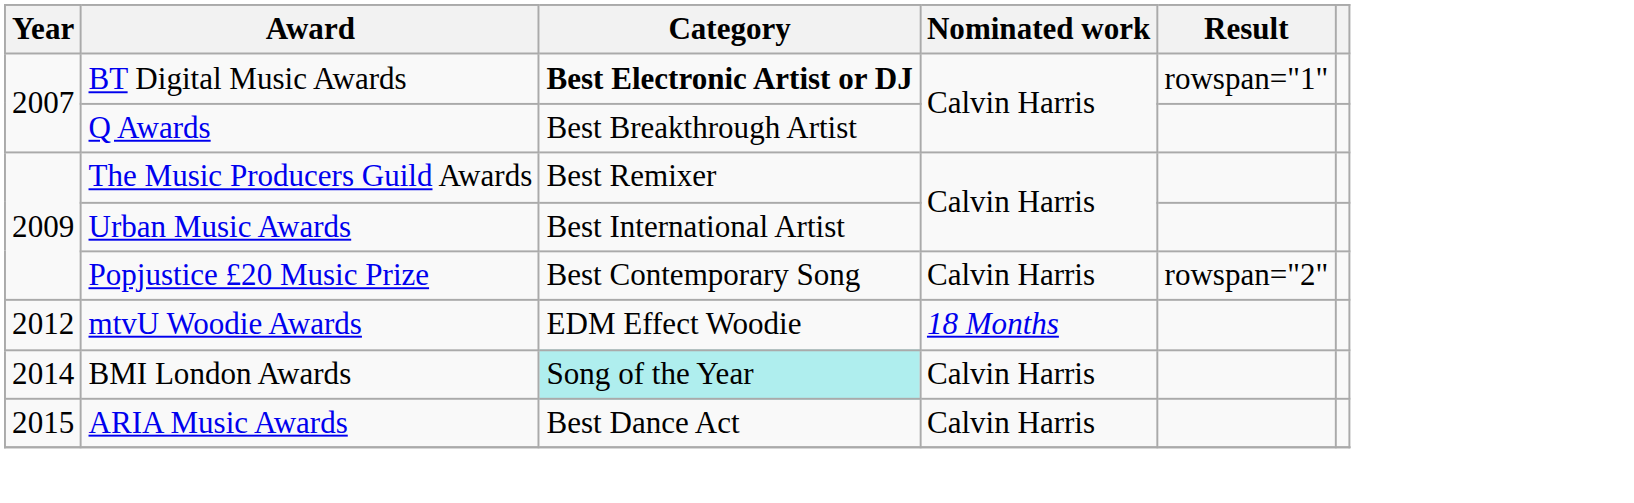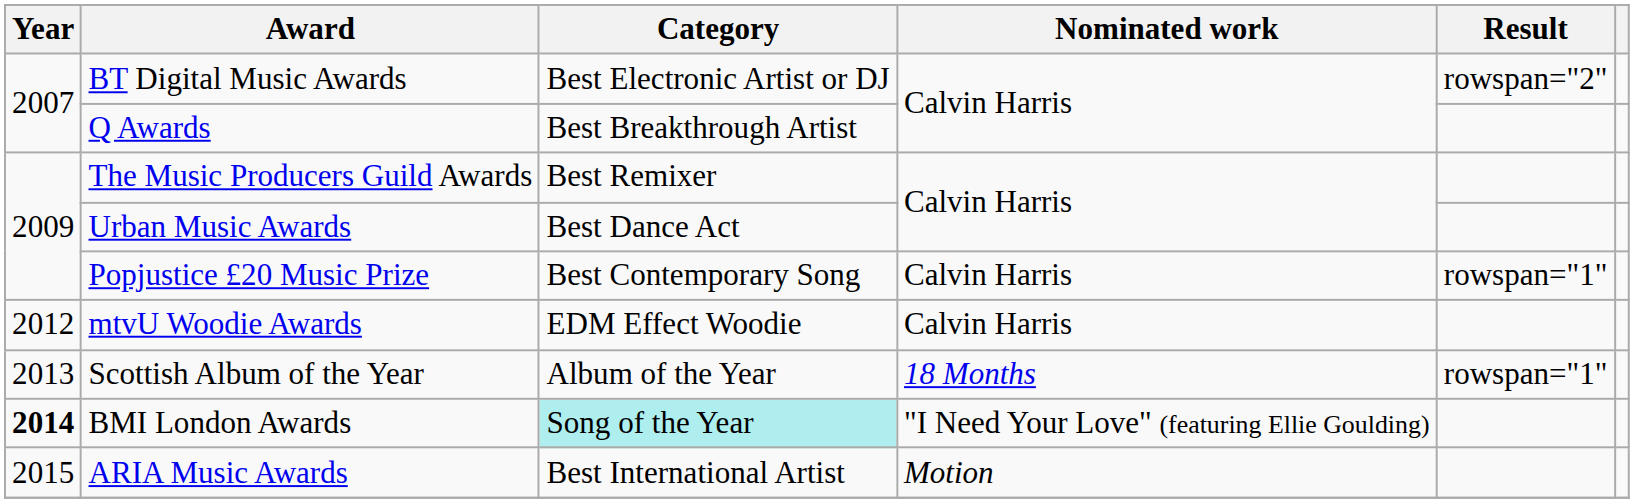BT Digital Music Awards | Category: bold -> normal
BT Digital Music Awards | Result: rowspan="1" -> rowspan="2"
Urban Music Awards | Category: Best International Artist -> Best Dance Act
Popjustice £20 Music Prize | Result: rowspan="2" -> rowspan="1"
mtvU Woodie Awards | Nominated work: 18 Months -> Calvin Harris
+ row: 2013 | Scottish Album of the Year | Album of the Year | 18 Months | rowspan="1"
BMI London Awards | Year: normal -> bold
BMI London Awards | Nominated work: Calvin Harris -> "I Need Your Love" (featuring Ellie Goulding)
ARIA Music Awards | Category: Best Dance Act -> Best International Artist
ARIA Music Awards | Nominated work: Calvin Harris -> Motion
